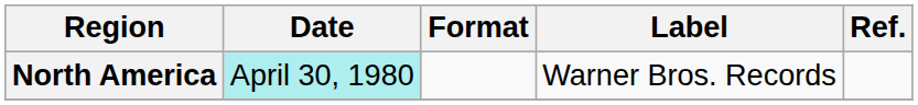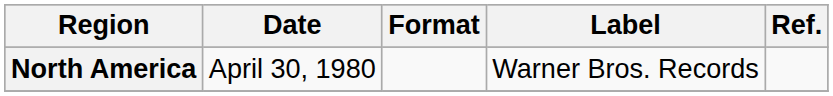North America | Date: paleturquoise background -> no background
